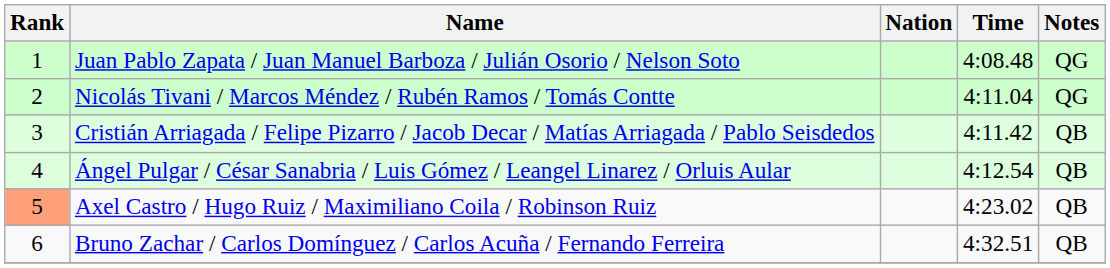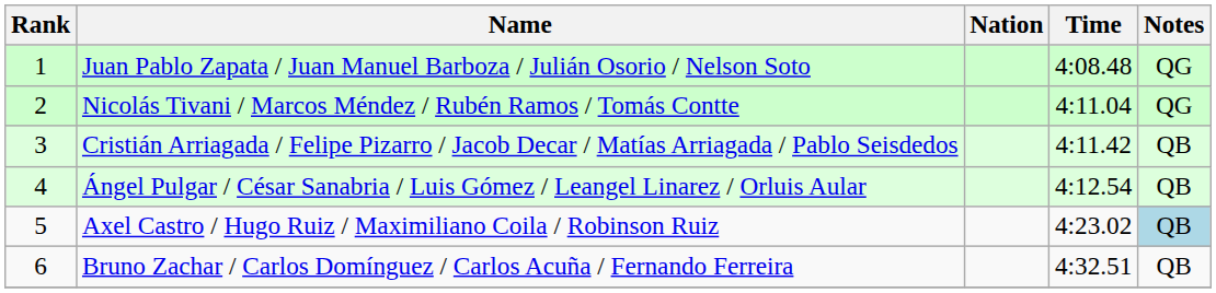Axel Castro / Hugo Ruiz / Maximiliano Coila / Robinson Ruiz | Rank: lightsalmon background -> no background
Axel Castro / Hugo Ruiz / Maximiliano Coila / Robinson Ruiz | Notes: no background -> lightblue background
